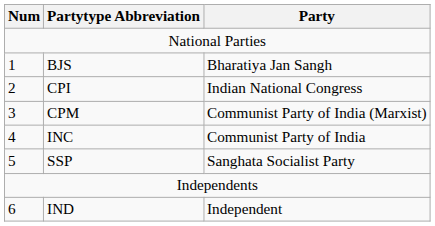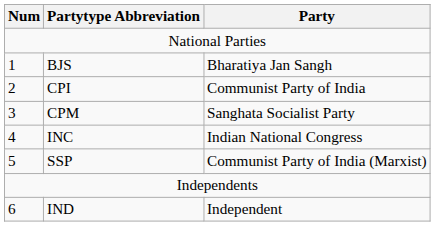CPI | Party: Indian National Congress -> Communist Party of India
CPM | Party: Communist Party of India (Marxist) -> Sanghata Socialist Party
INC | Party: Communist Party of India -> Indian National Congress
SSP | Party: Sanghata Socialist Party -> Communist Party of India (Marxist)
